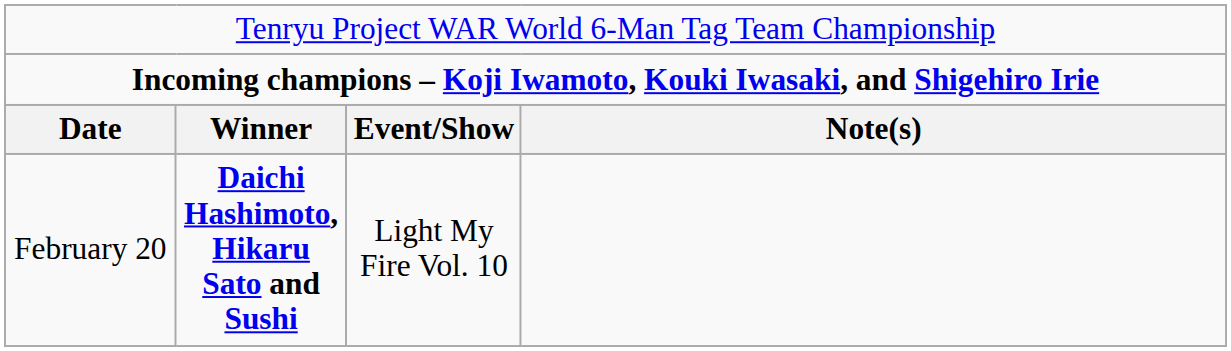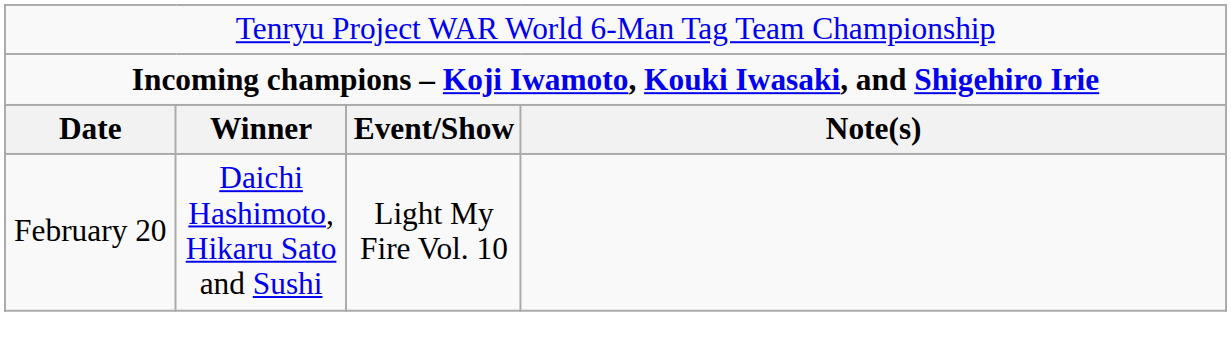February 20 | column 2: bold -> normal
